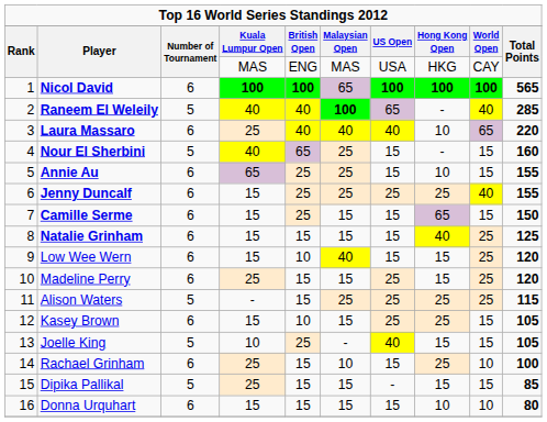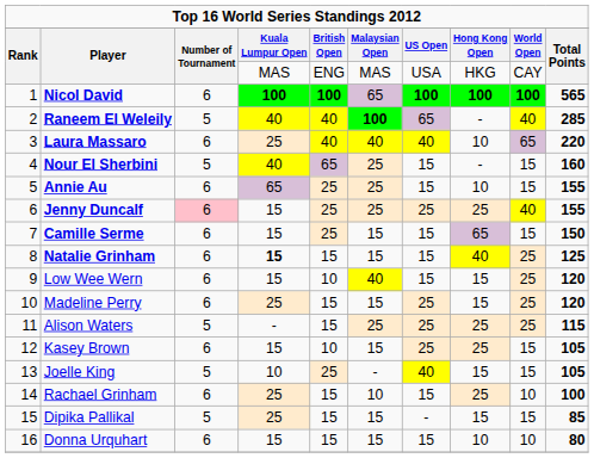Jenny Duncalf | column 3: no background -> pink background
Natalie Grinham | column 4: normal -> bold
